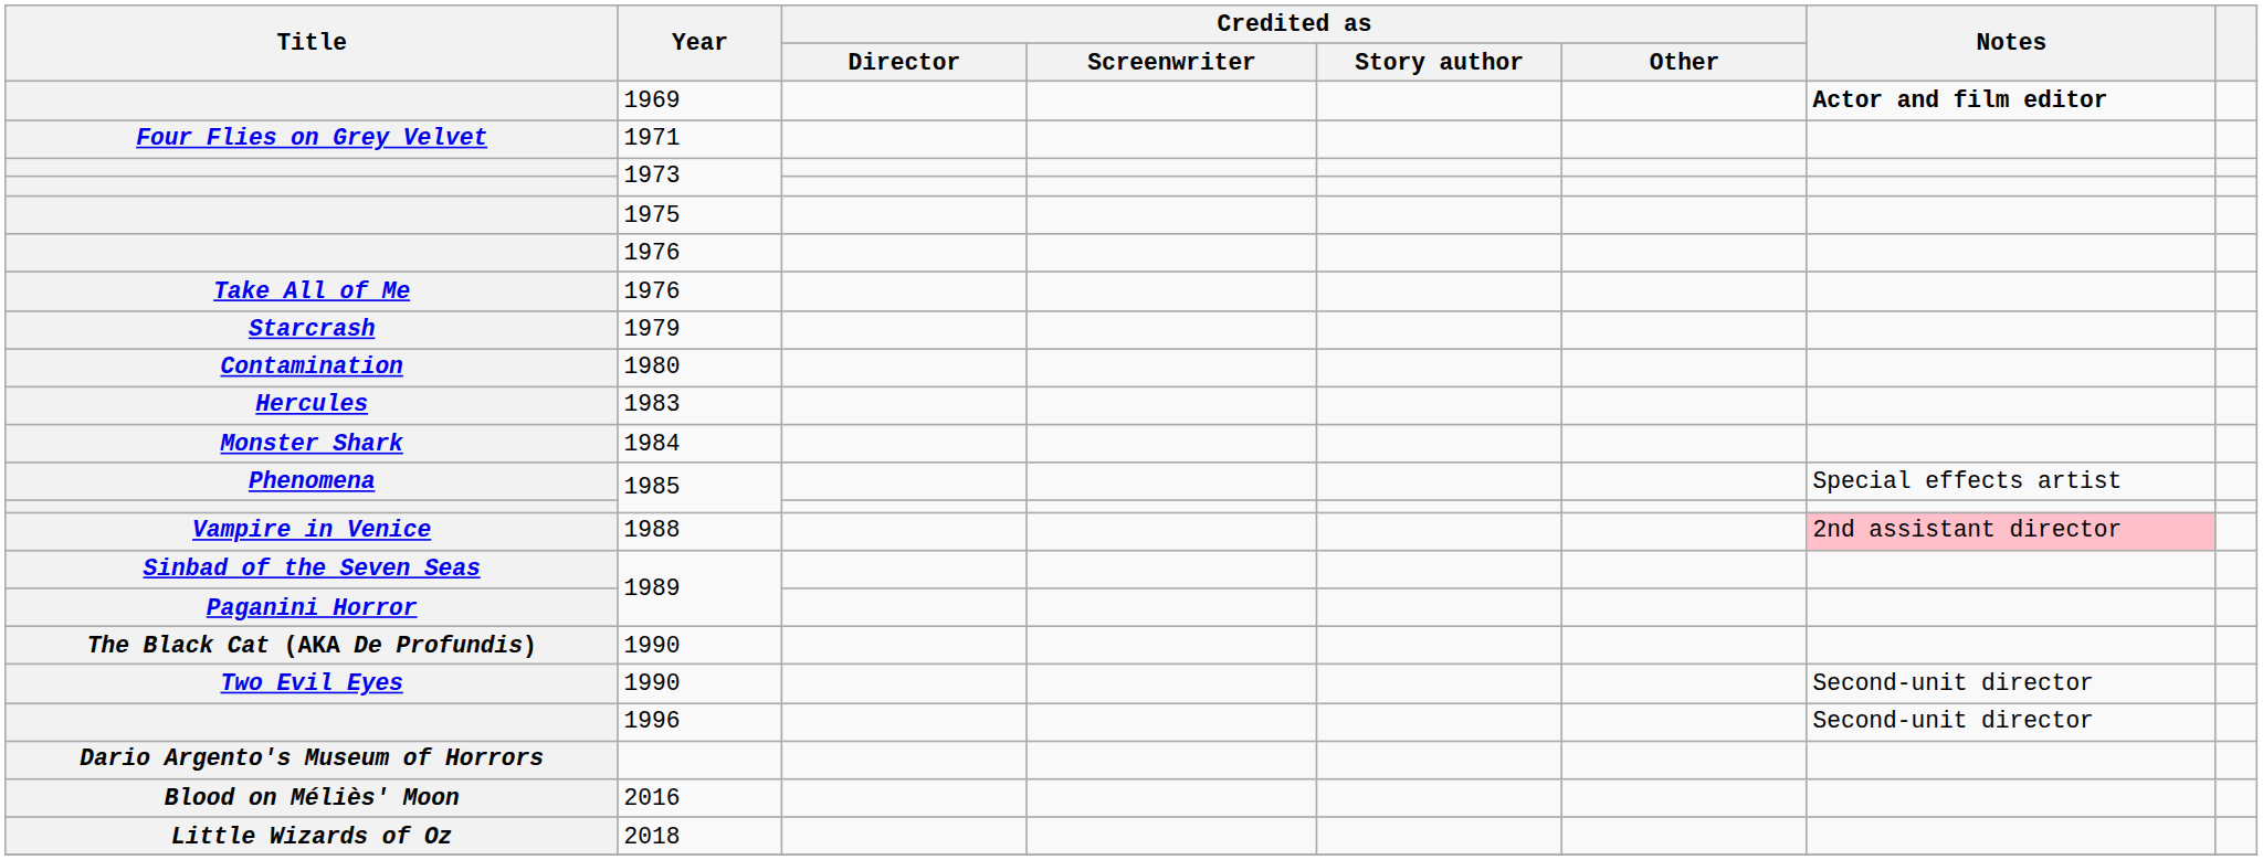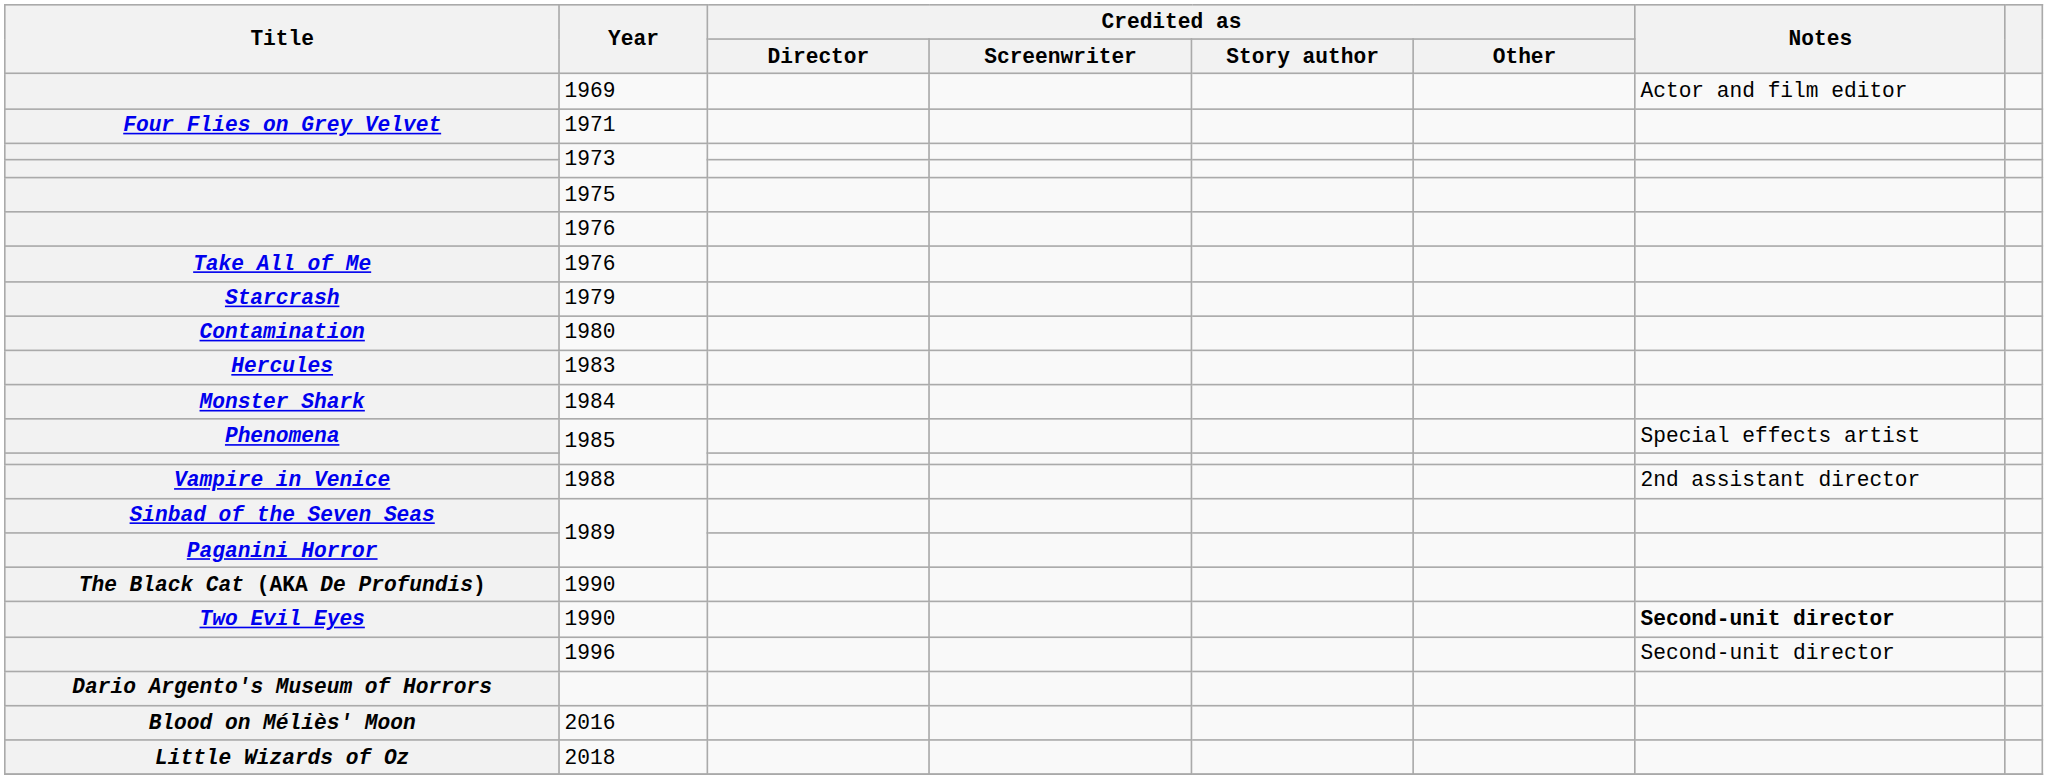1969 | Notes: bold -> normal
1988 | Notes: pink background -> no background
Two Evil Eyes / 1990 | Notes: normal -> bold
